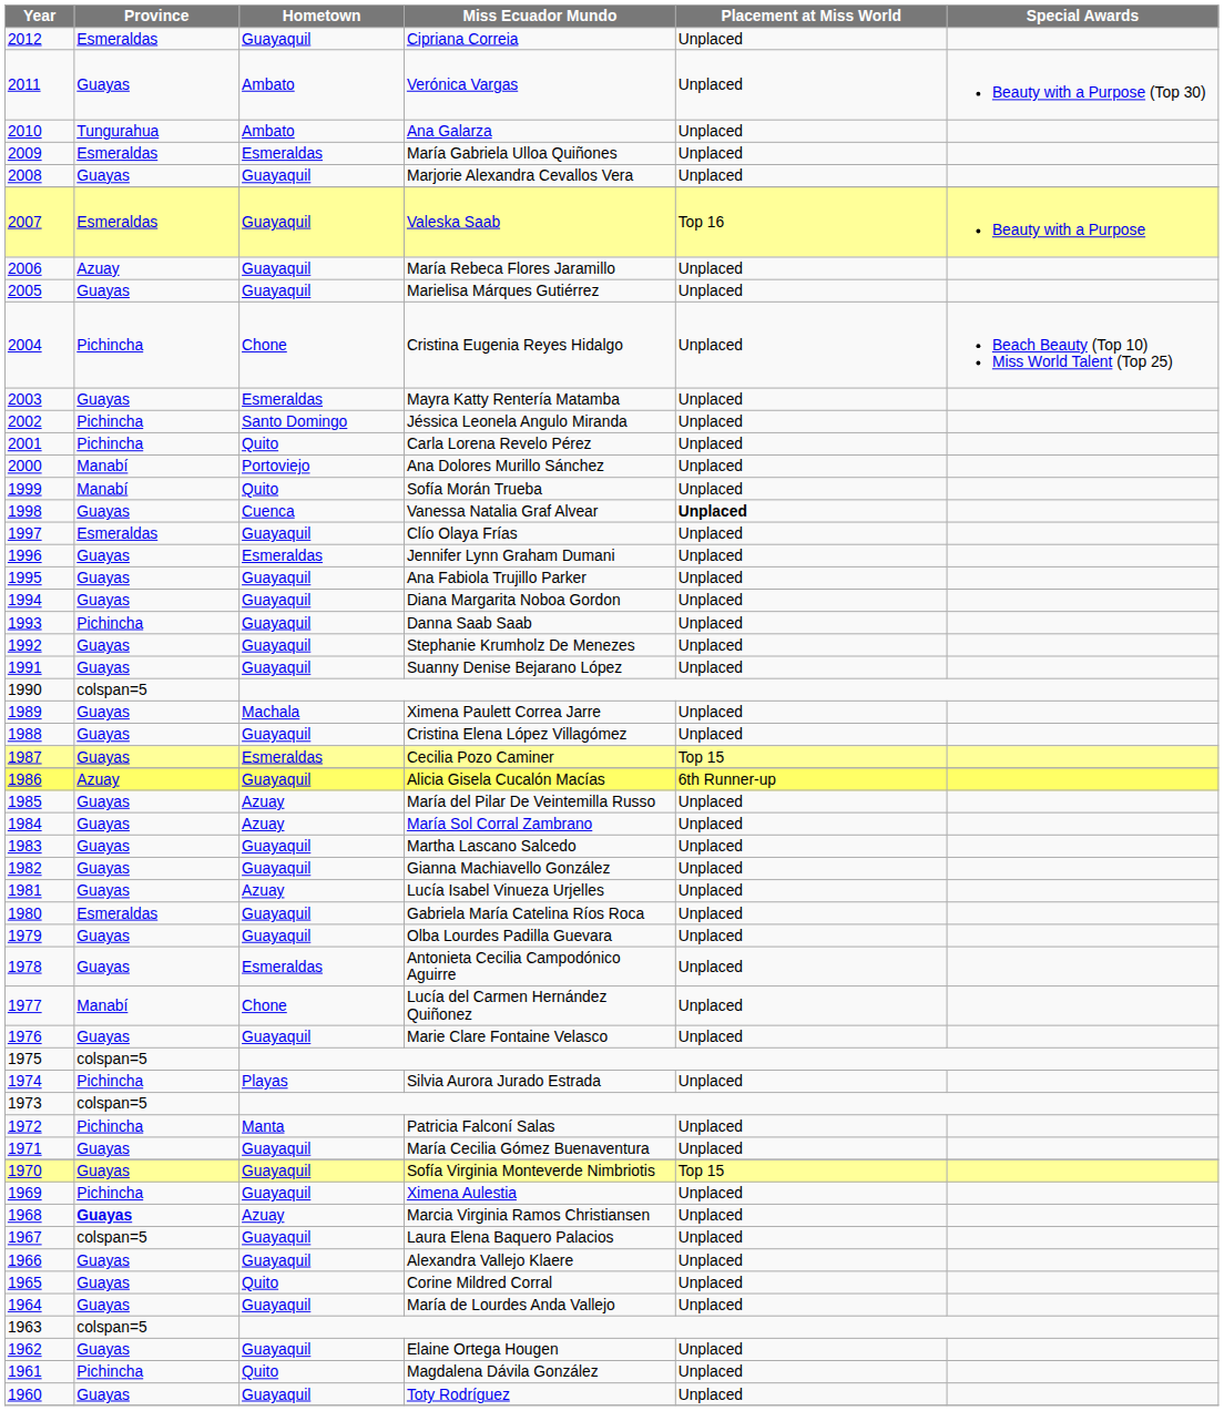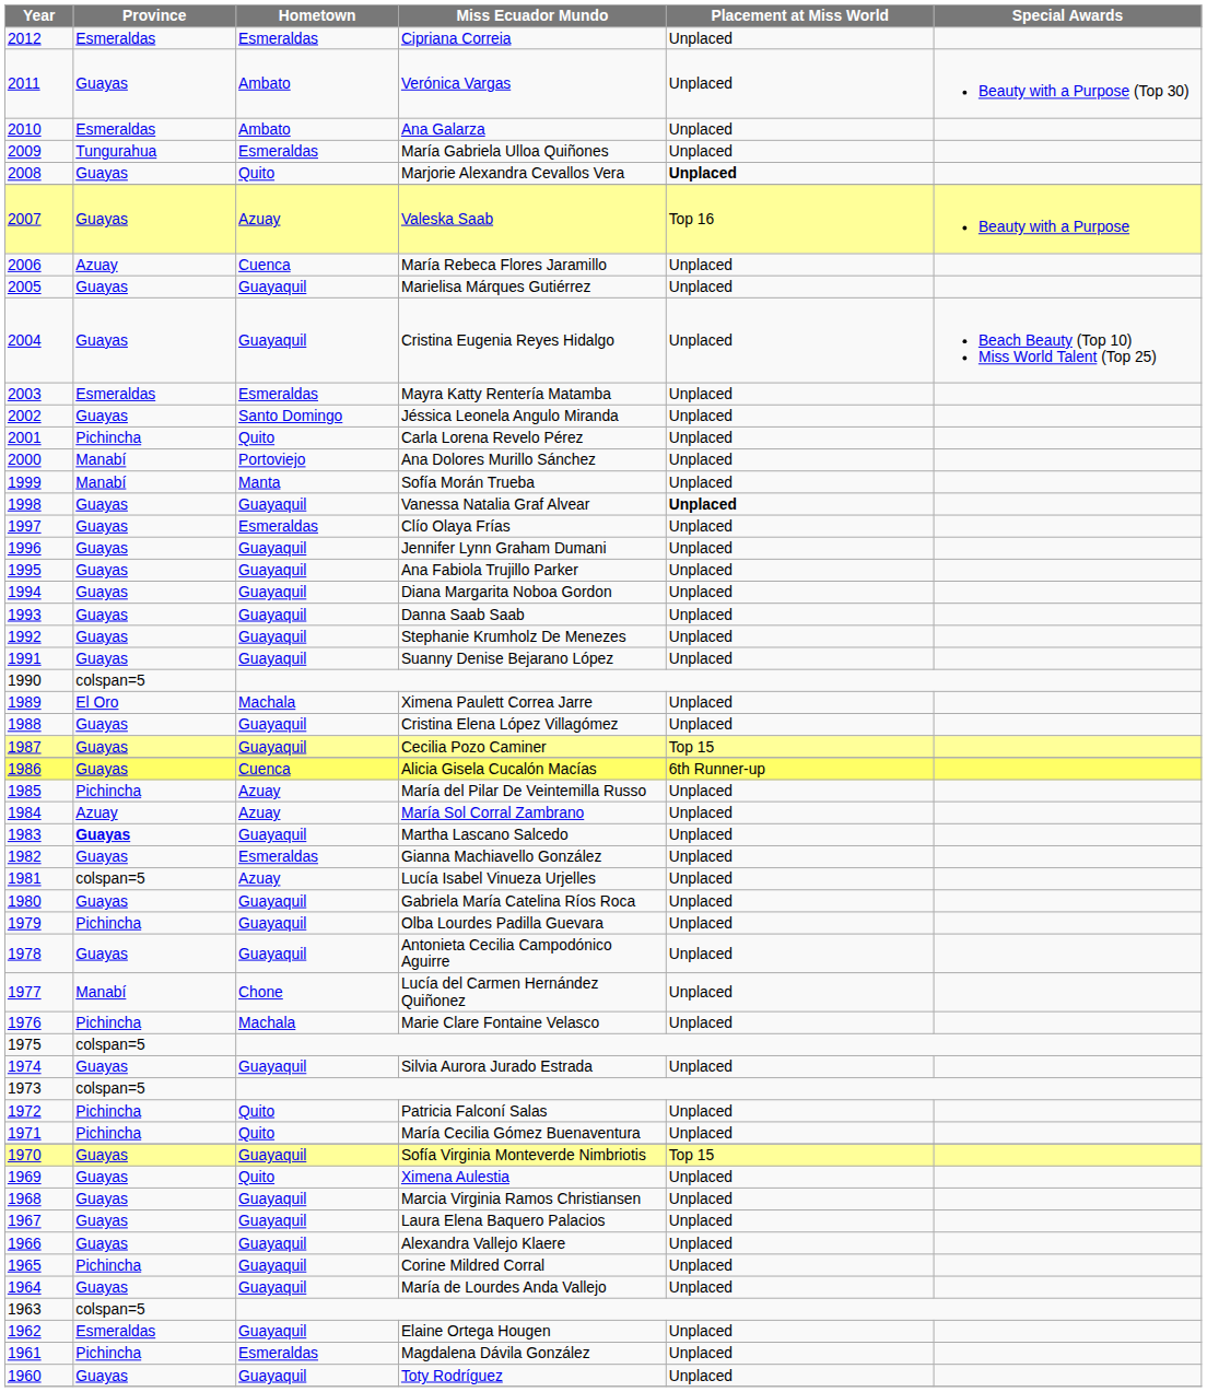Cipriana Correia | Hometown: Guayaquil -> Esmeraldas
Ana Galarza | Province: Tungurahua -> Esmeraldas
María Gabriela Ulloa Quiñones | Province: Esmeraldas -> Tungurahua
Marjorie Alexandra Cevallos Vera | Hometown: Guayaquil -> Quito
Marjorie Alexandra Cevallos Vera | Placement at Miss World: normal -> bold
Valeska Saab | Province: Esmeraldas -> Guayas
Valeska Saab | Hometown: Guayaquil -> Azuay
María Rebeca Flores Jaramillo | Hometown: Guayaquil -> Cuenca
Cristina Eugenia Reyes Hidalgo | Province: Pichincha -> Guayas
Cristina Eugenia Reyes Hidalgo | Hometown: Chone -> Guayaquil
Mayra Katty Rentería Matamba | Province: Guayas -> Esmeraldas
Jéssica Leonela Angulo Miranda | Province: Pichincha -> Guayas
Sofía Morán Trueba | Hometown: Quito -> Manta
Vanessa Natalia Graf Alvear | Hometown: Cuenca -> Guayaquil
Clío Olaya Frías | Province: Esmeraldas -> Guayas
Clío Olaya Frías | Hometown: Guayaquil -> Esmeraldas
Jennifer Lynn Graham Dumani | Hometown: Esmeraldas -> Guayaquil
Danna Saab Saab | Province: Pichincha -> Guayas
Ximena Paulett Correa Jarre | Province: Guayas -> El Oro
Cecilia Pozo Caminer | Hometown: Esmeraldas -> Guayaquil
Alicia Gisela Cucalón Macías | Province: Azuay -> Guayas
Alicia Gisela Cucalón Macías | Hometown: Guayaquil -> Cuenca
María del Pilar De Veintemilla Russo | Province: Guayas -> Pichincha
María Sol Corral Zambrano | Province: Guayas -> Azuay
Martha Lascano Salcedo | Province: normal -> bold
Gianna Machiavello González | Hometown: Guayaquil -> Esmeraldas
Lucía Isabel Vinueza Urjelles | Province: Guayas -> colspan=5
Gabriela María Catelina Ríos Roca | Province: Esmeraldas -> Guayas
Olba Lourdes Padilla Guevara | Province: Guayas -> Pichincha
Antonieta Cecilia Campodónico Aguirre | Hometown: Esmeraldas -> Guayaquil
Marie Clare Fontaine Velasco | Province: Guayas -> Pichincha
Marie Clare Fontaine Velasco | Hometown: Guayaquil -> Machala
Silvia Aurora Jurado Estrada | Province: Pichincha -> Guayas
Silvia Aurora Jurado Estrada | Hometown: Playas -> Guayaquil
Patricia Falconí Salas | Hometown: Manta -> Quito
María Cecilia Gómez Buenaventura | Province: Guayas -> Pichincha
María Cecilia Gómez Buenaventura | Hometown: Guayaquil -> Quito
Ximena Aulestia | Province: Pichincha -> Guayas
Ximena Aulestia | Hometown: Guayaquil -> Quito
Marcia Virginia Ramos Christiansen | Province: bold -> normal
Marcia Virginia Ramos Christiansen | Hometown: Azuay -> Guayaquil
Laura Elena Baquero Palacios | Province: colspan=5 -> Guayas
Corine Mildred Corral | Province: Guayas -> Pichincha
Corine Mildred Corral | Hometown: Quito -> Guayaquil
Elaine Ortega Hougen | Province: Guayas -> Esmeraldas
Magdalena Dávila González | Hometown: Quito -> Esmeraldas
